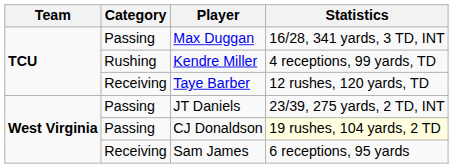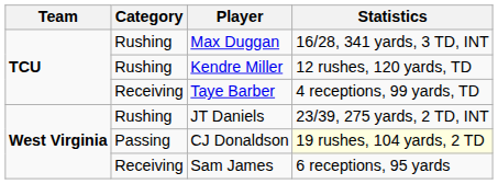Max Duggan | Category: Passing -> Rushing
Kendre Miller | Statistics: 4 receptions, 99 yards, TD -> 12 rushes, 120 yards, TD
Taye Barber | Statistics: 12 rushes, 120 yards, TD -> 4 receptions, 99 yards, TD
JT Daniels | Category: Passing -> Rushing
